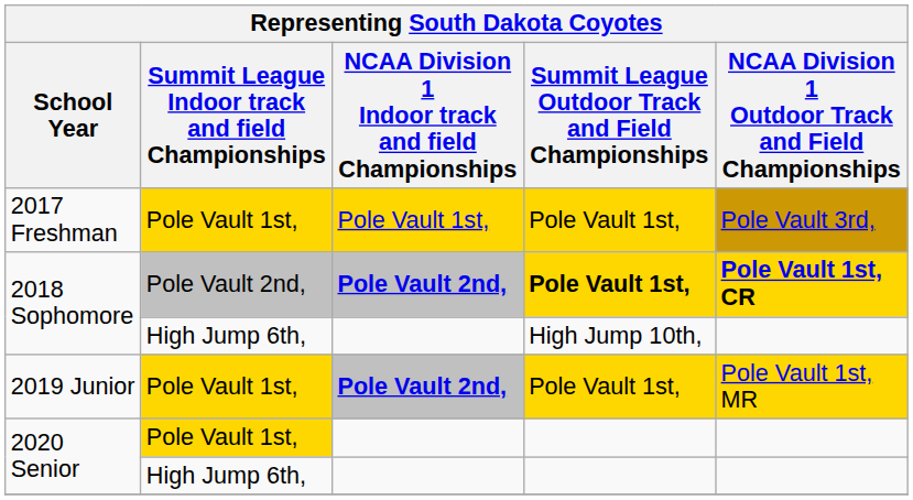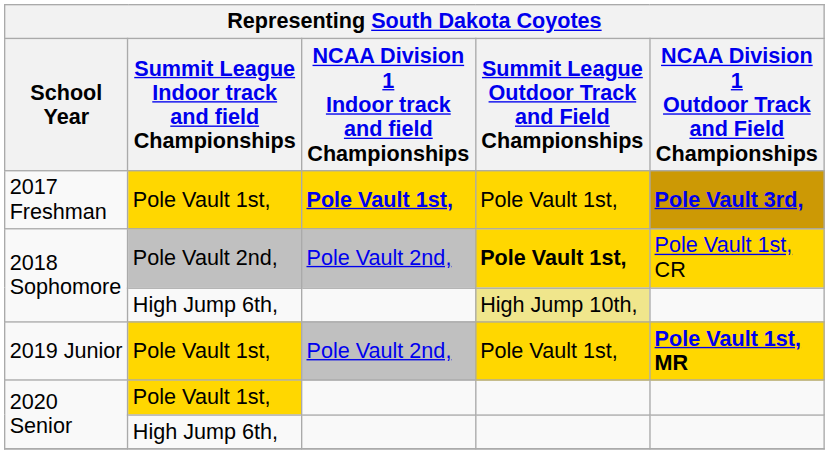2017 Freshman | NCAA Division 1 Indoor track and field Championships: normal -> bold
2017 Freshman | NCAA Division 1 Outdoor Track and Field Championships: normal -> bold
2018 Sophomore / Pole Vault 2nd, | NCAA Division 1 Indoor track and field Championships: bold -> normal
2018 Sophomore / Pole Vault 2nd, | NCAA Division 1 Outdoor Track and Field Championships: bold -> normal
2018 Sophomore / High Jump 6th, | Summit League Outdoor Track and Field Championships: no background -> khaki background
2019 Junior | NCAA Division 1 Indoor track and field Championships: bold -> normal
2019 Junior | NCAA Division 1 Outdoor Track and Field Championships: normal -> bold
